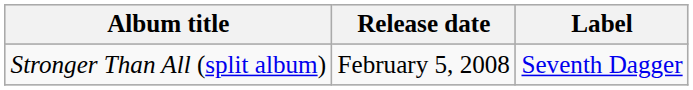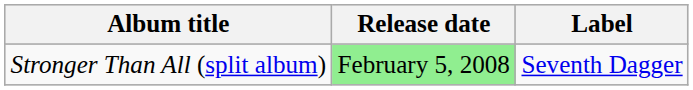row 2 | Release date: no background -> lightgreen background
